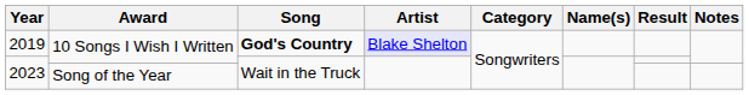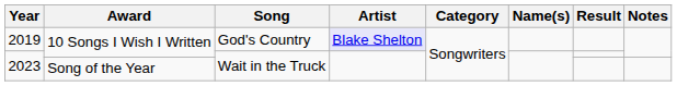2019 | Song: bold -> normal
